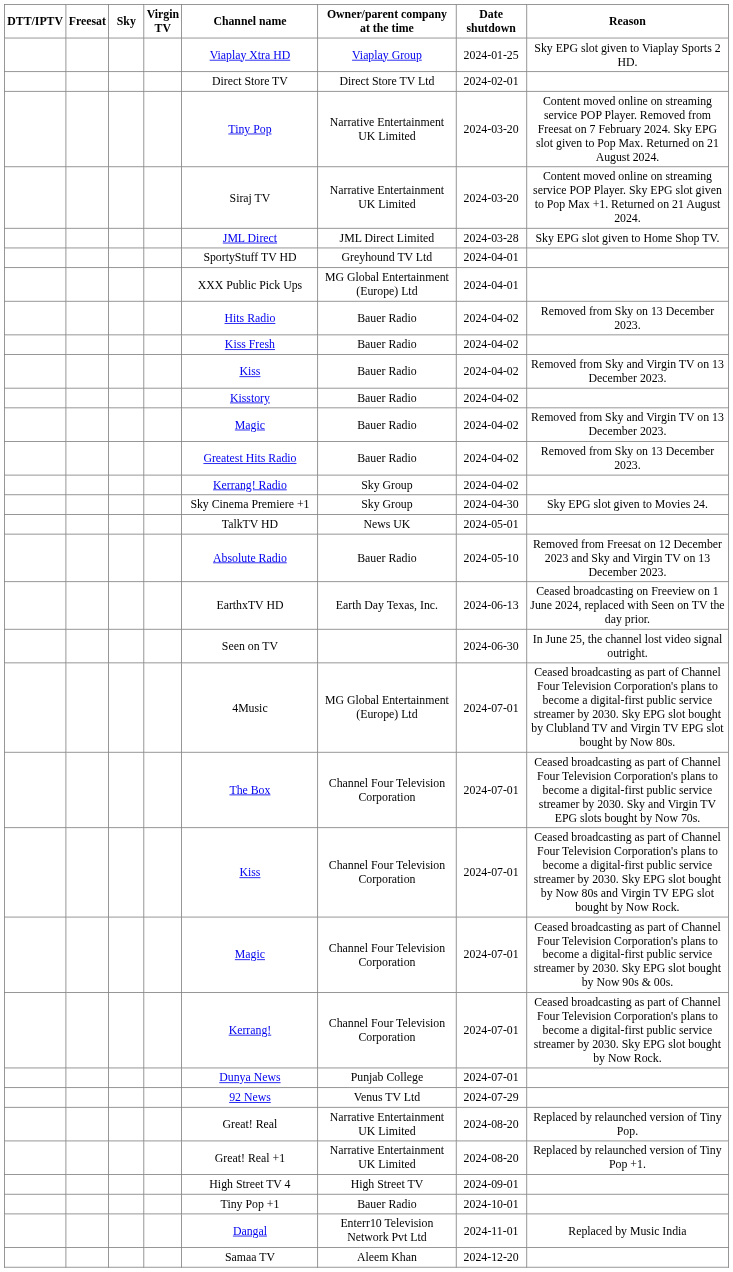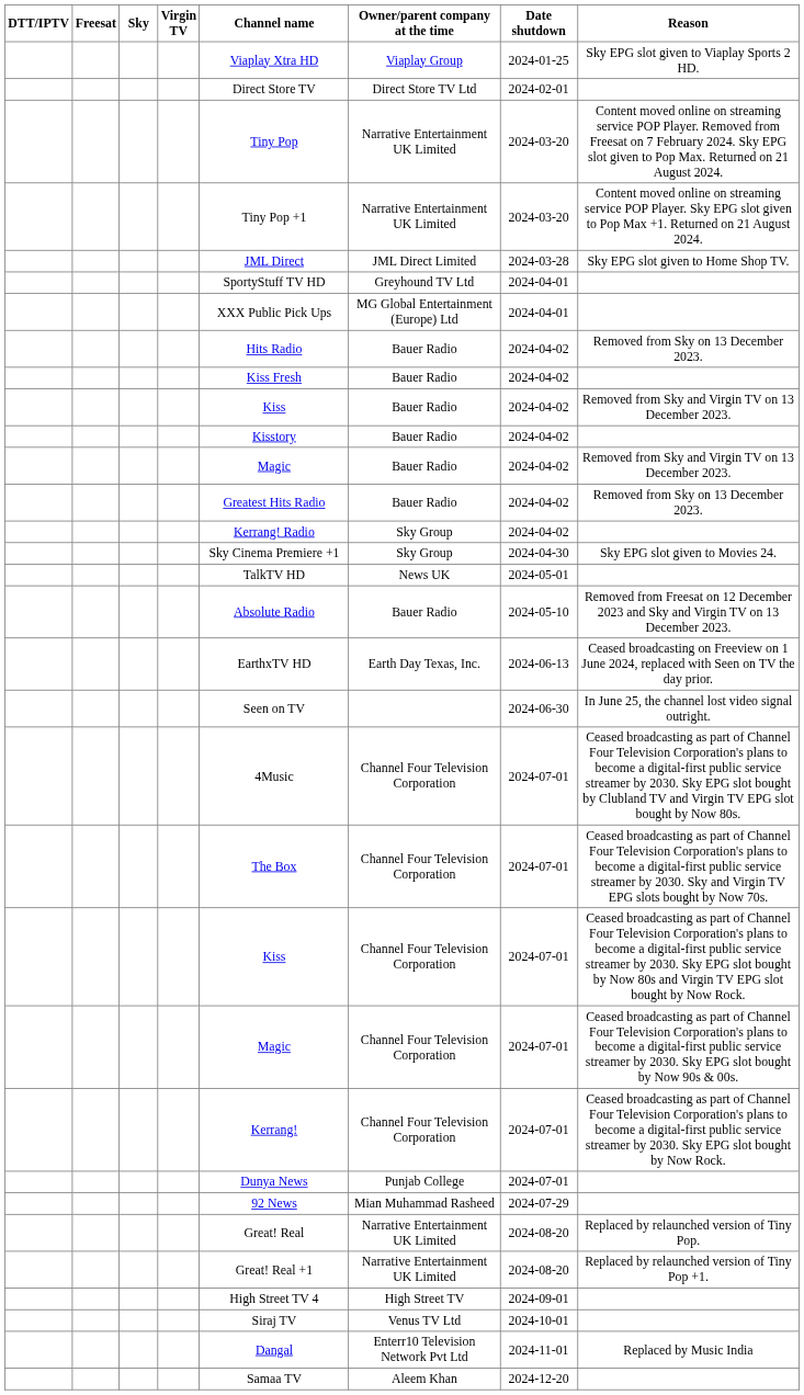row 5 | Channel name: Siraj TV -> Tiny Pop +1
row 21 | Owner/parent company at the time: MG Global Entertainment (Europe) Ltd -> Channel Four Television Corporation
row 27 | Owner/parent company at the time: Venus TV Ltd -> Mian Muhammad Rasheed
row 31 | Channel name: Tiny Pop +1 -> Siraj TV
row 31 | Owner/parent company at the time: Bauer Radio -> Venus TV Ltd
